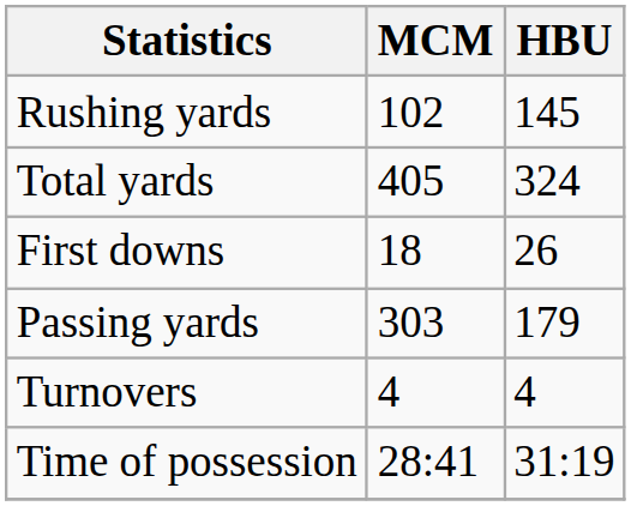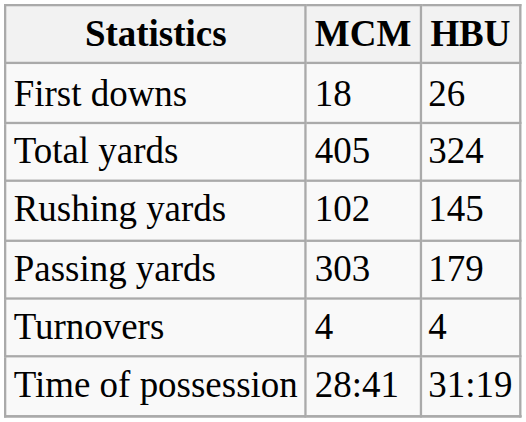rows swapped: First downs <-> Rushing yards
